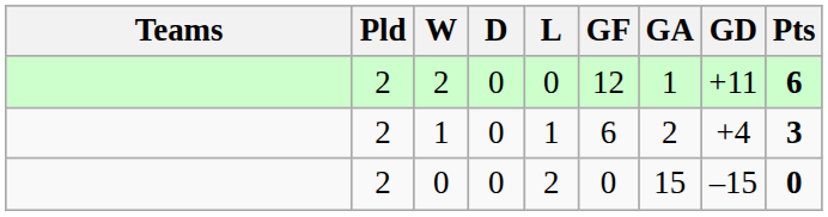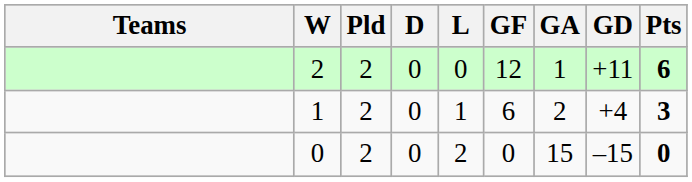columns swapped: Pld <-> W
